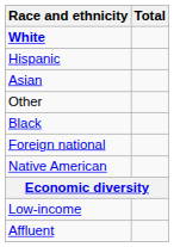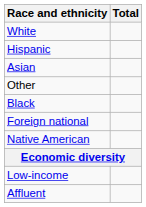White | Race and ethnicity: bold -> normal
